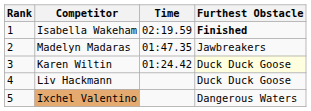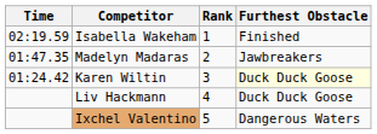columns swapped: Rank <-> Time
Isabella Wakeham | Furthest Obstacle: bold -> normal
